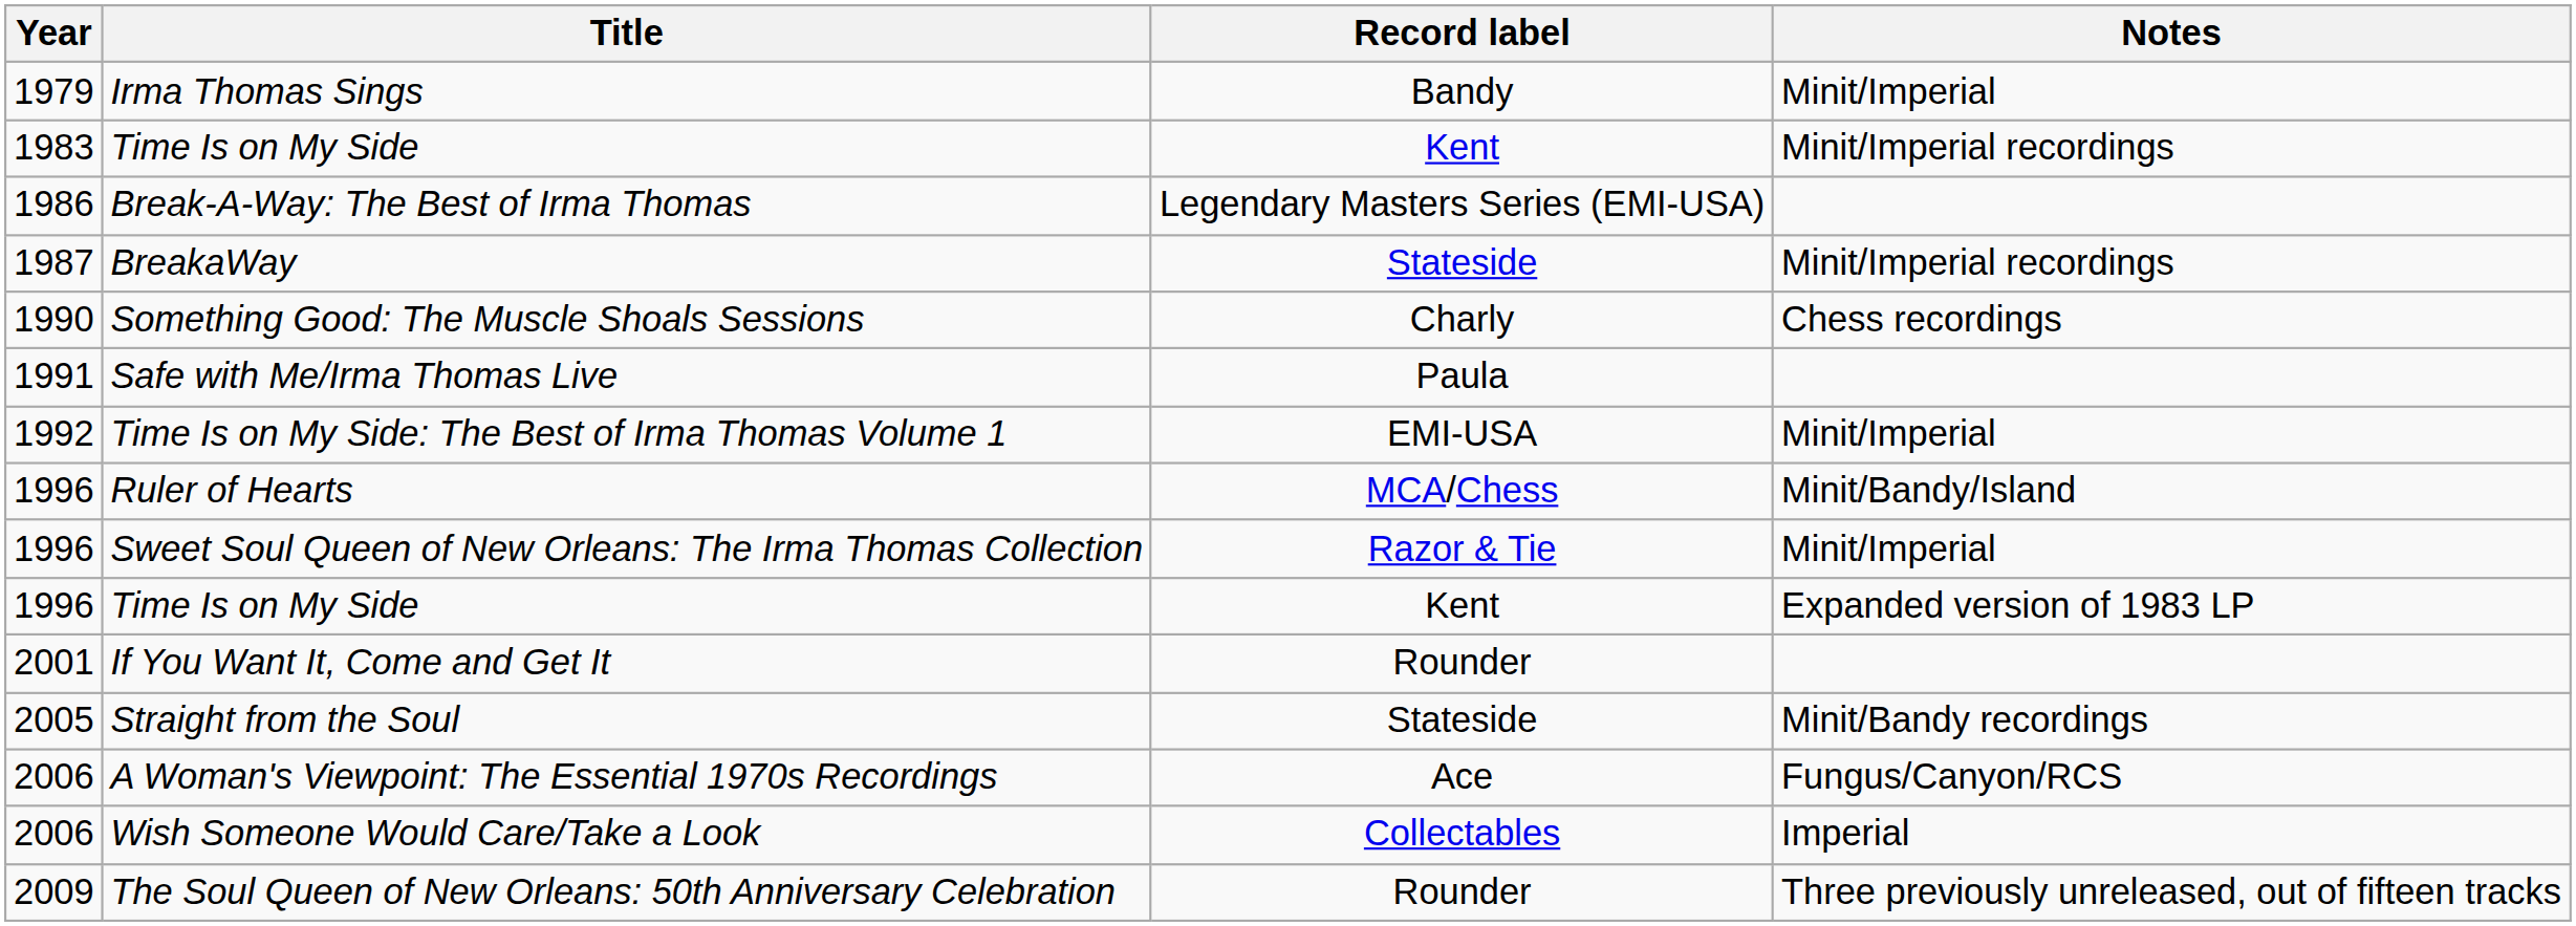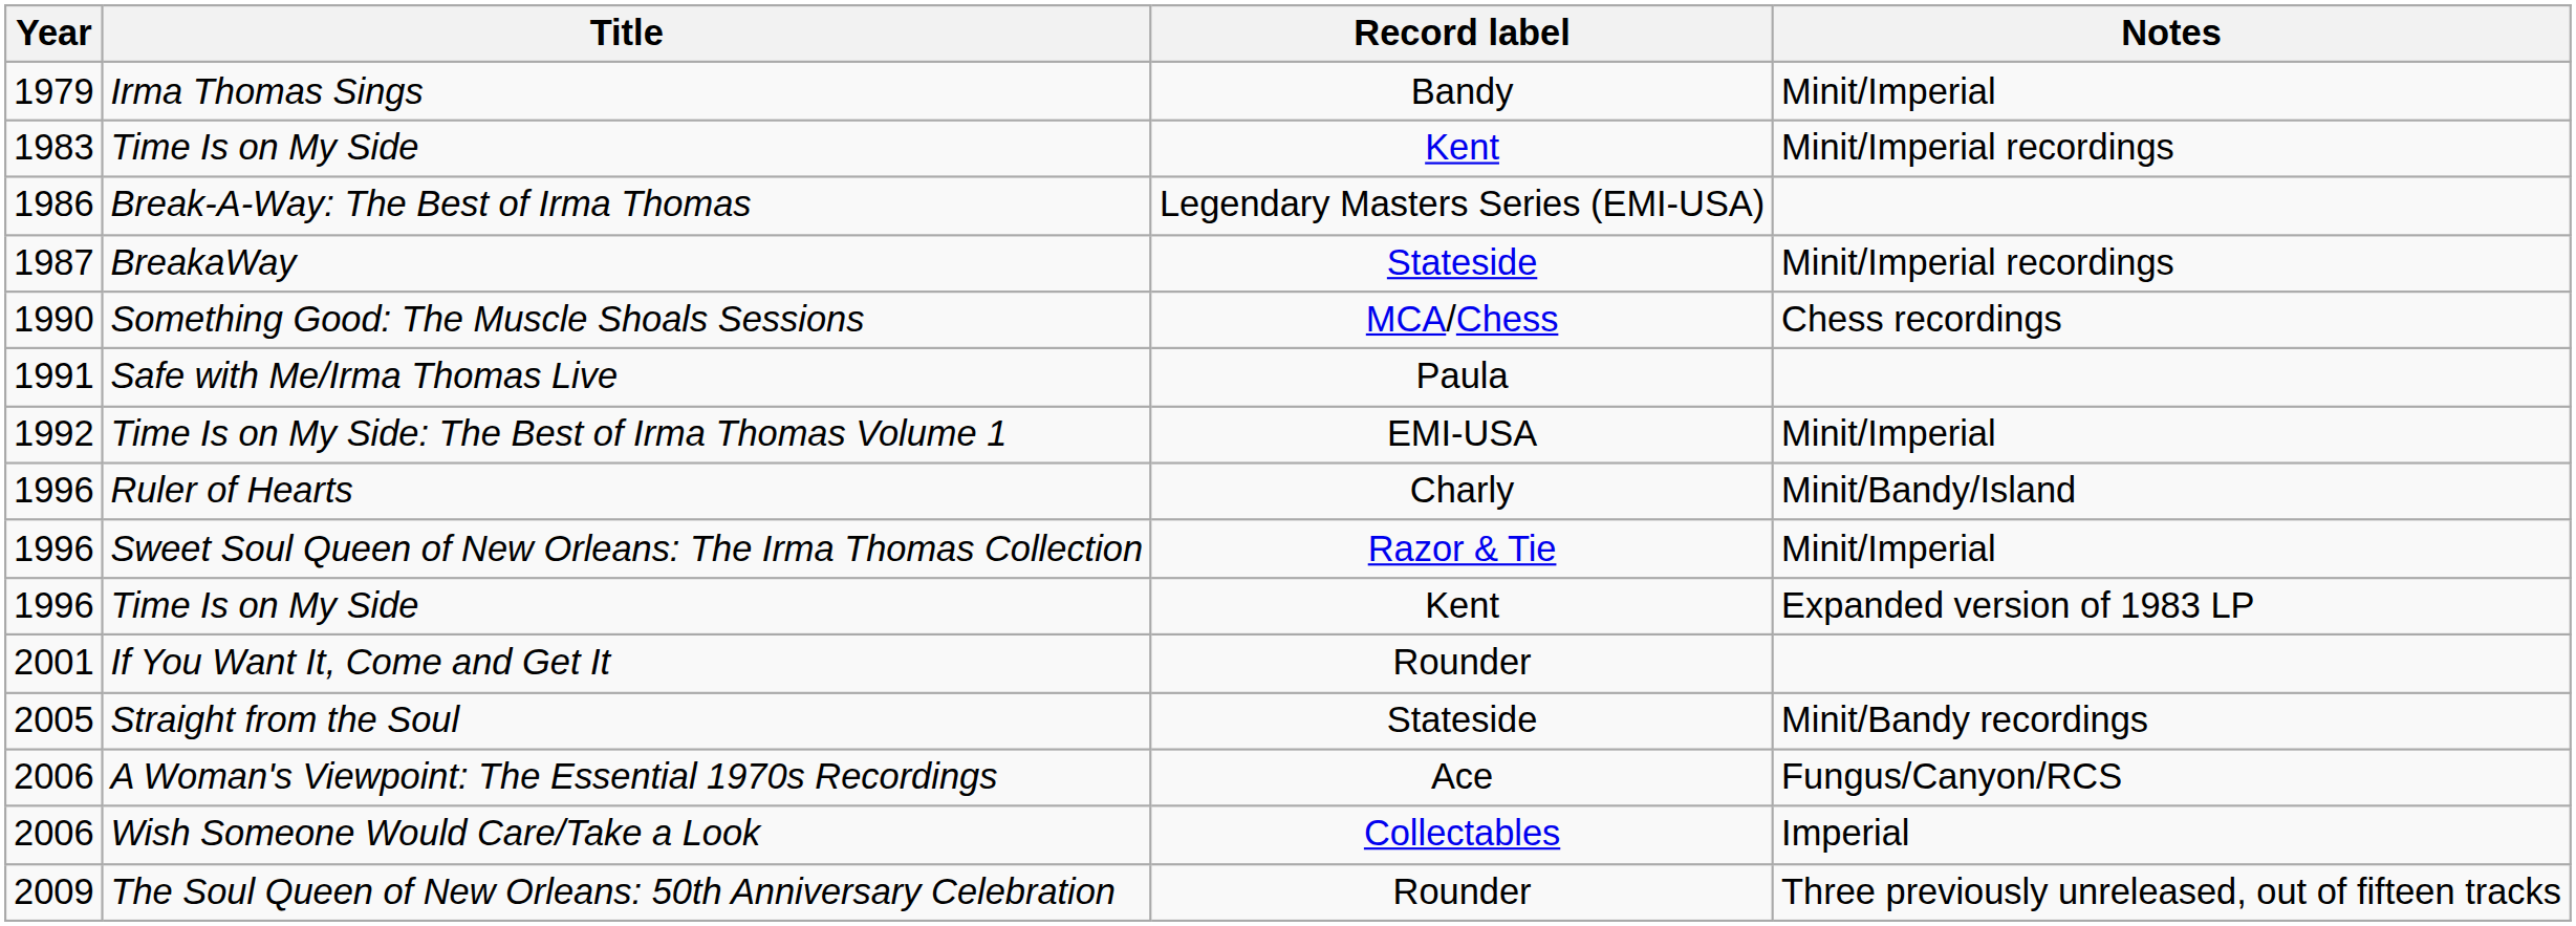Something Good: The Muscle Shoals Sessions | Record label: Charly -> MCA/Chess
Ruler of Hearts | Record label: MCA/Chess -> Charly
